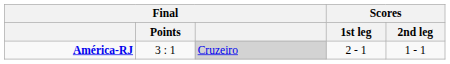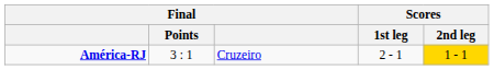América-RJ | column 3: lightgrey background -> no background
América-RJ | Scores / 2nd leg: no background -> gold background
